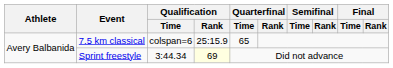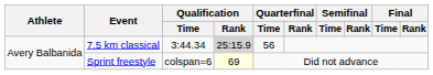7.5 km classical | Qualification / Time: colspan=6 -> 3:44.34
7.5 km classical | Qualification / Rank: no background -> lightgrey background
7.5 km classical | Quarterfinal / Time: 65 -> 56
Sprint freestyle | Qualification / Time: 3:44.34 -> colspan=6
